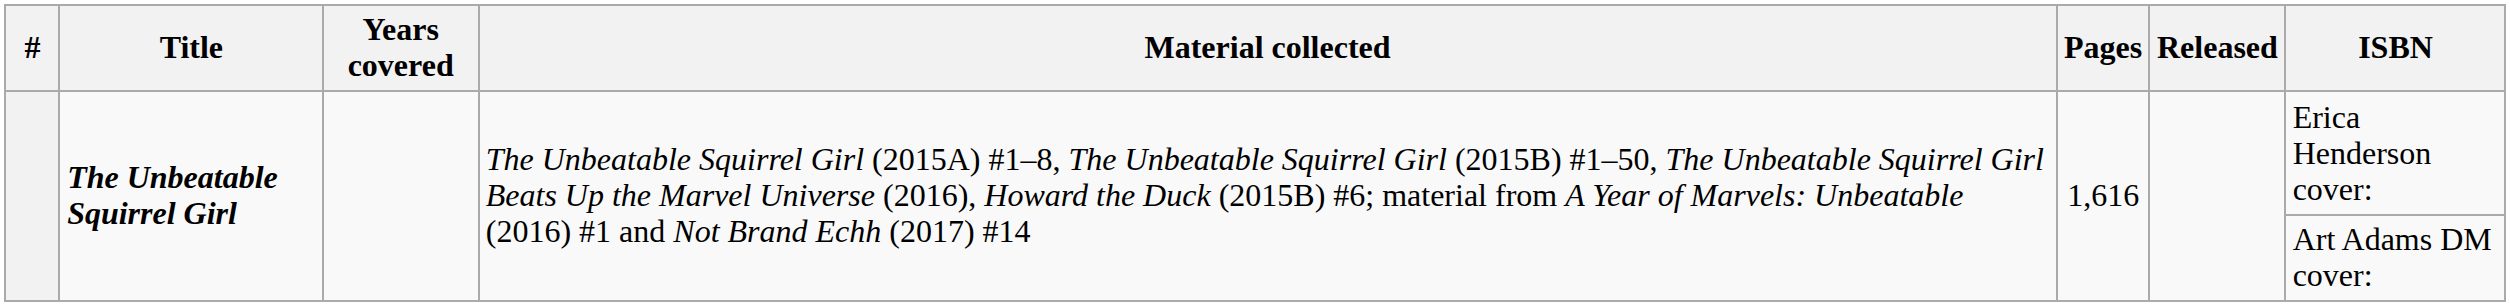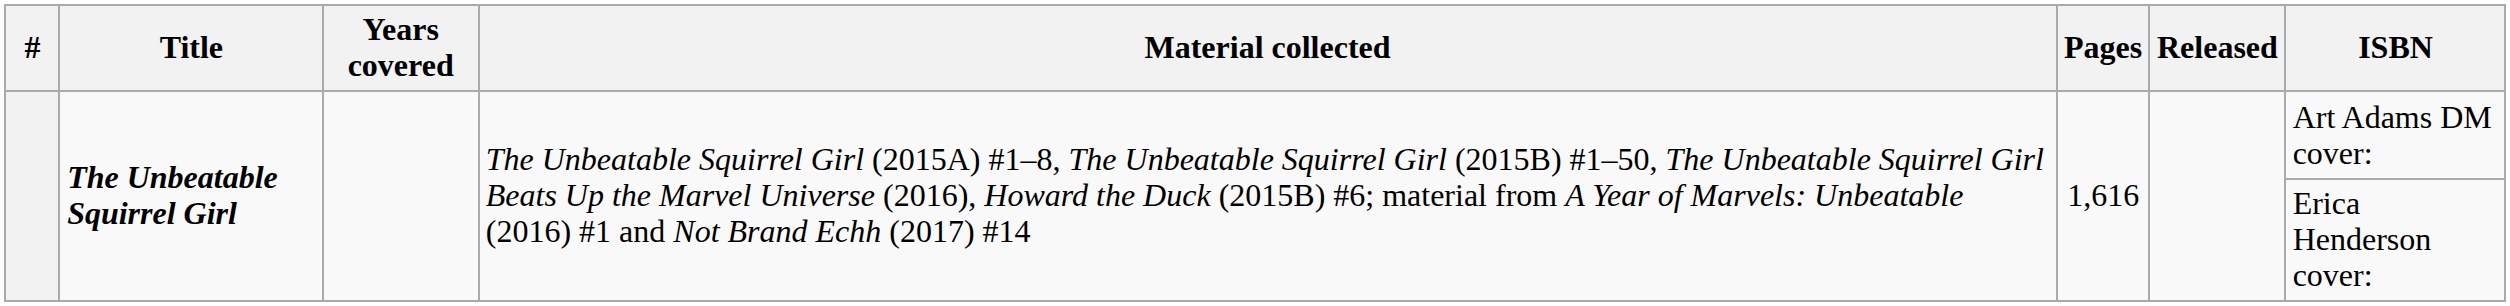row 2 | ISBN: Erica Henderson cover: -> Art Adams DM cover:
row 3 | ISBN: Art Adams DM cover: -> Erica Henderson cover:
